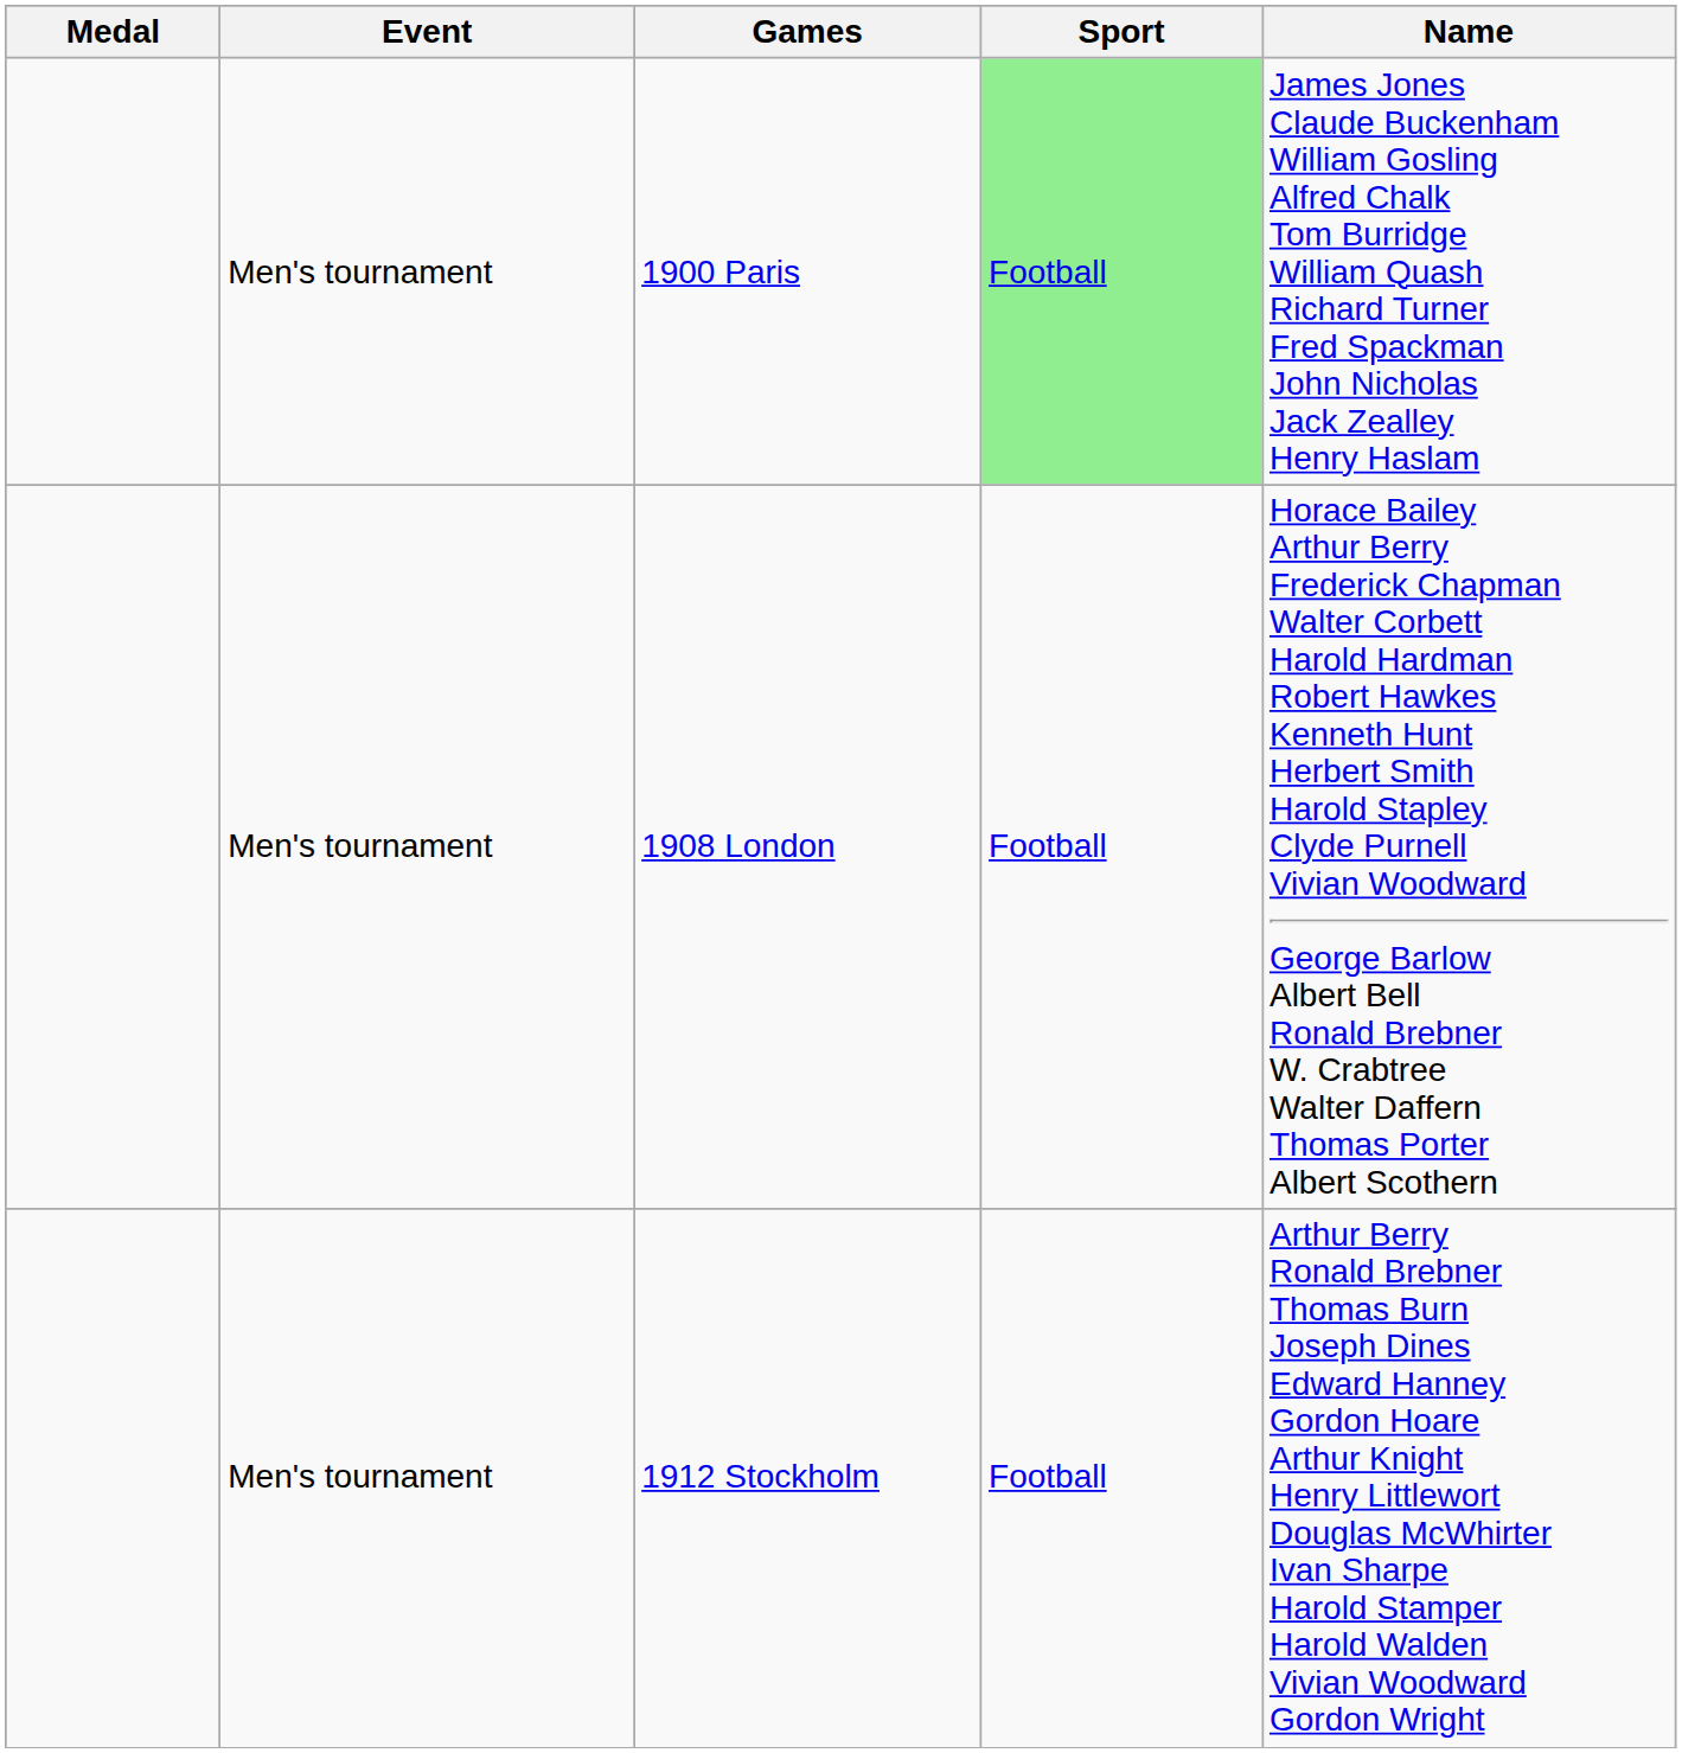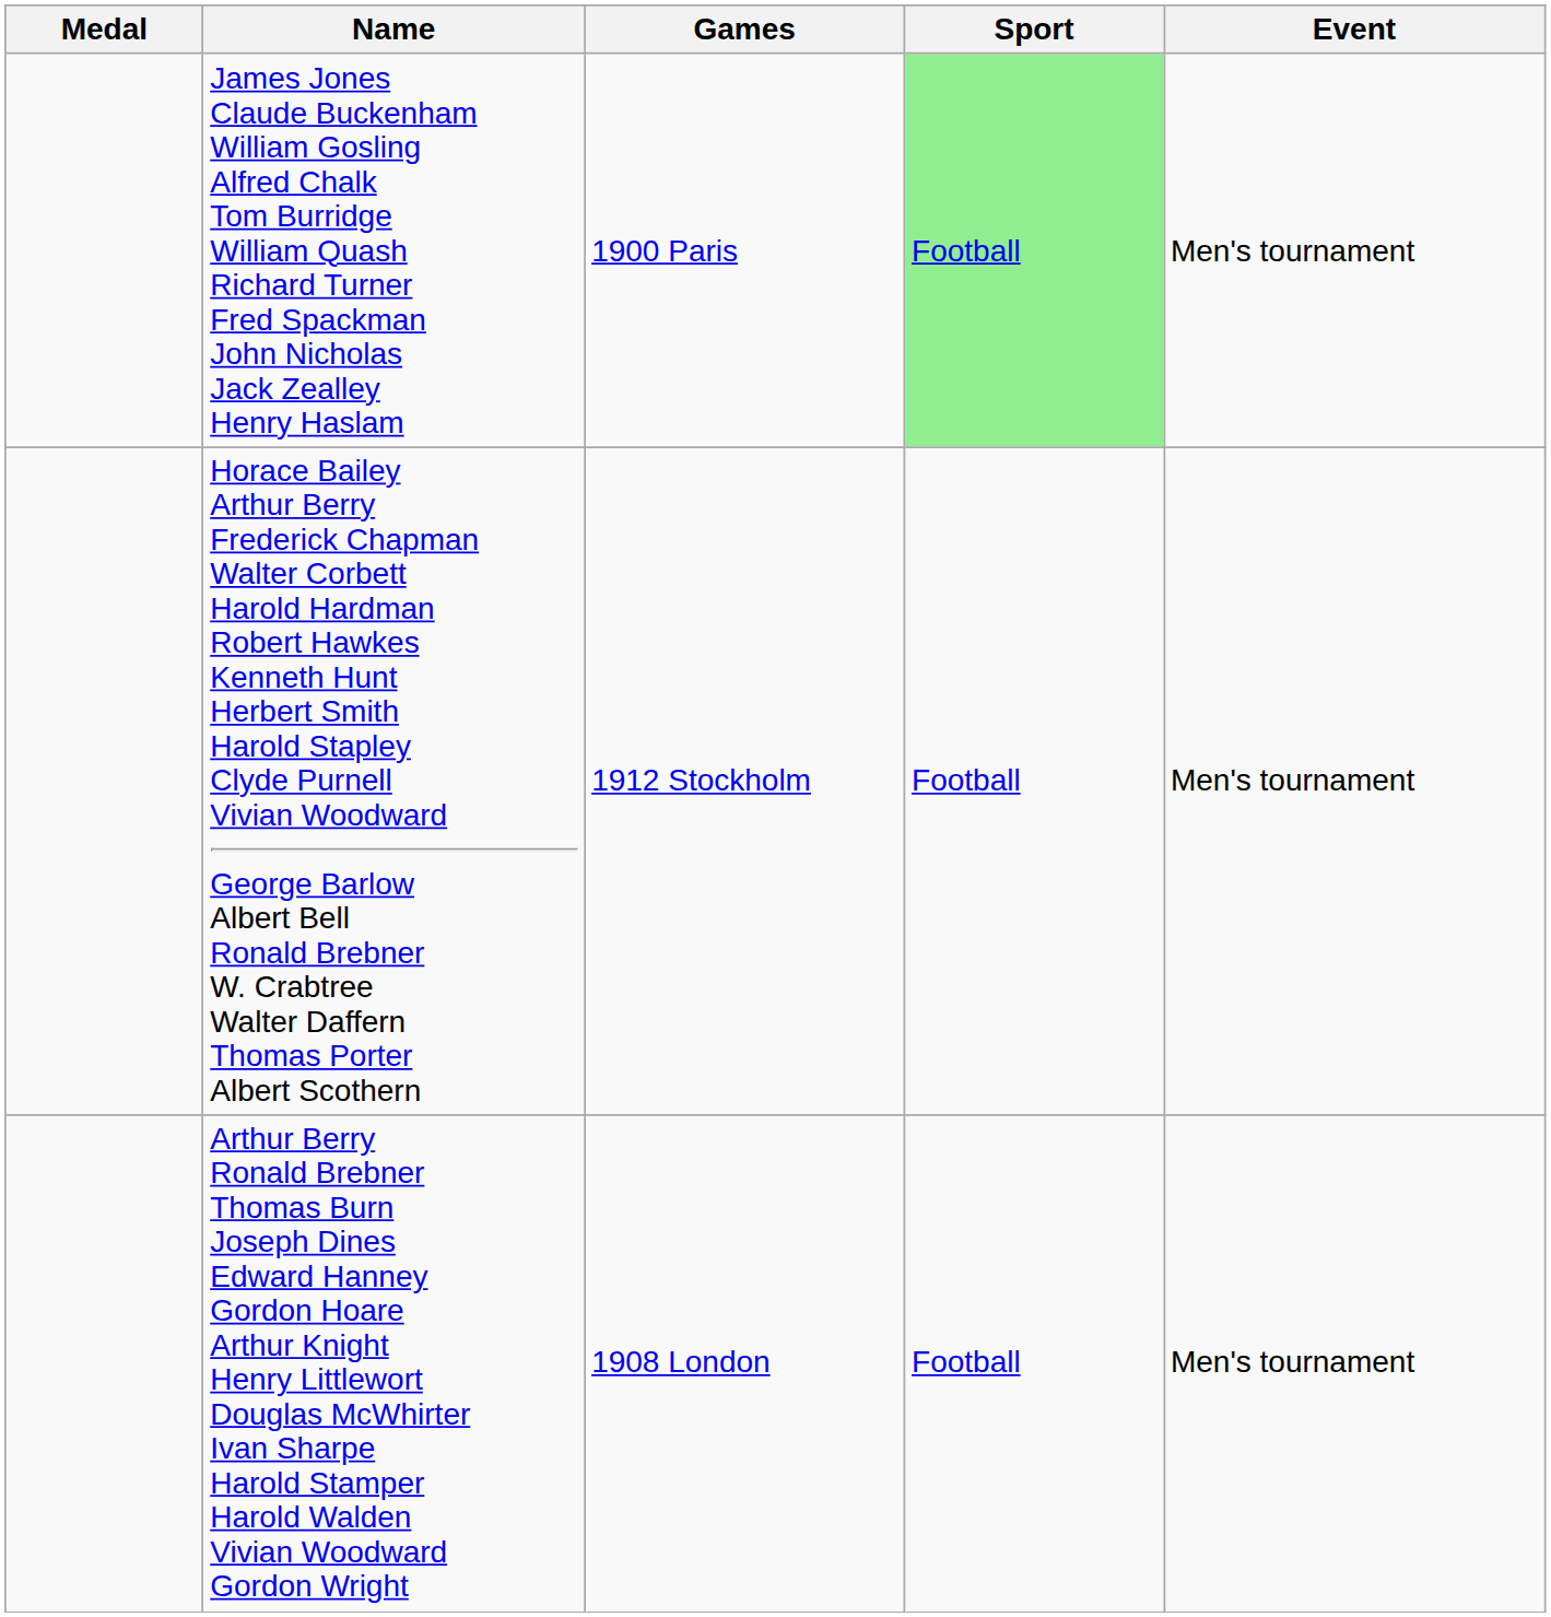columns swapped: Name <-> Event
row 3 | Games: 1908 London -> 1912 Stockholm
row 4 | Games: 1912 Stockholm -> 1908 London
